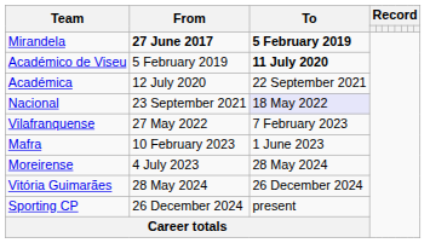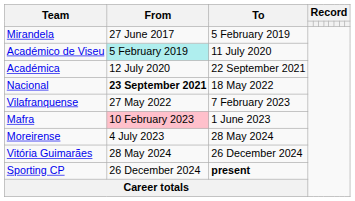Mirandela | From: bold -> normal
Mirandela | To: bold -> normal
Académico de Viseu | From: no background -> paleturquoise background
Académico de Viseu | To: bold -> normal
Nacional | From: normal -> bold
Nacional | To: lavender background -> no background
Mafra | From: no background -> pink background
Sporting CP | To: normal -> bold
